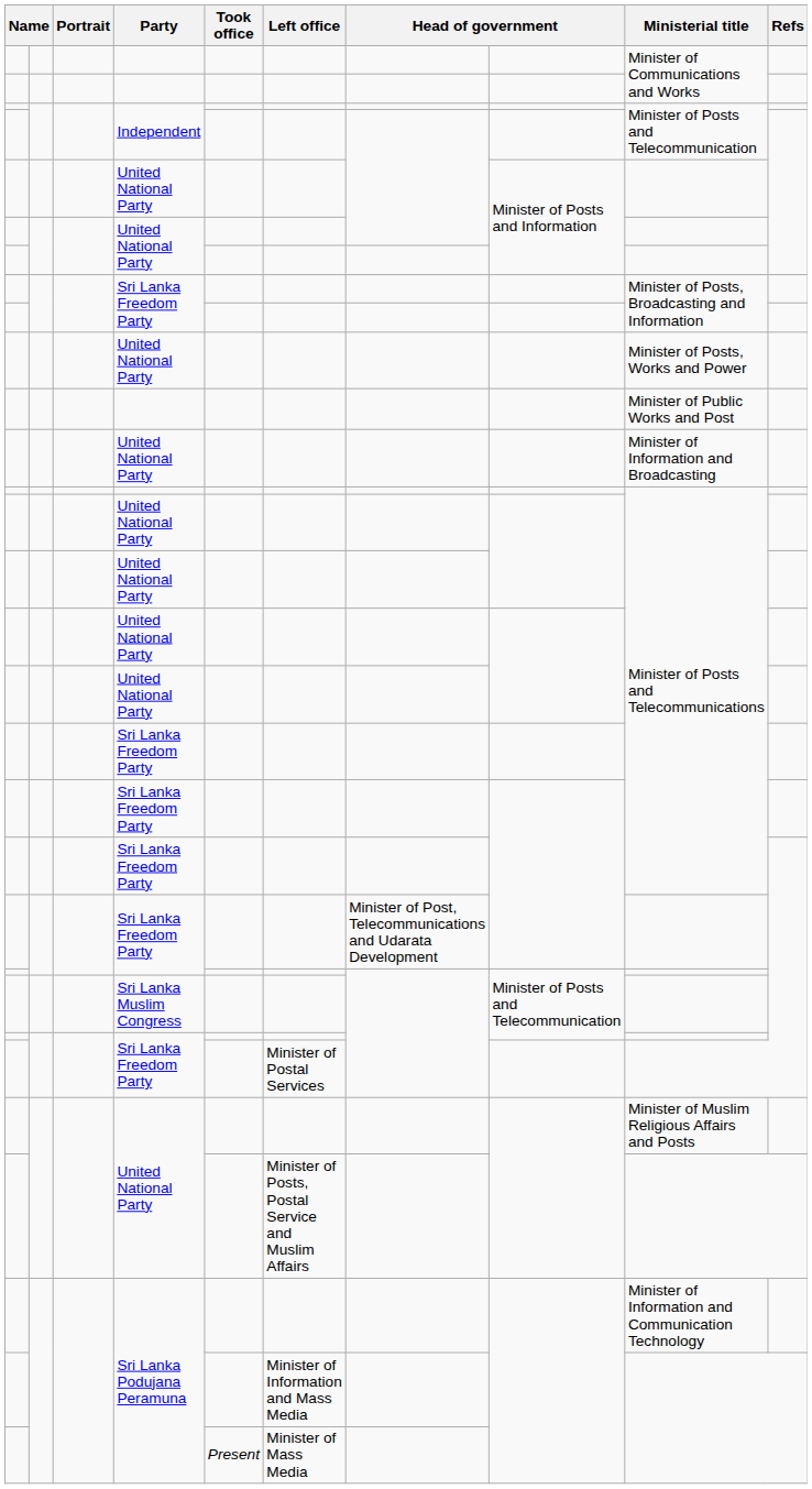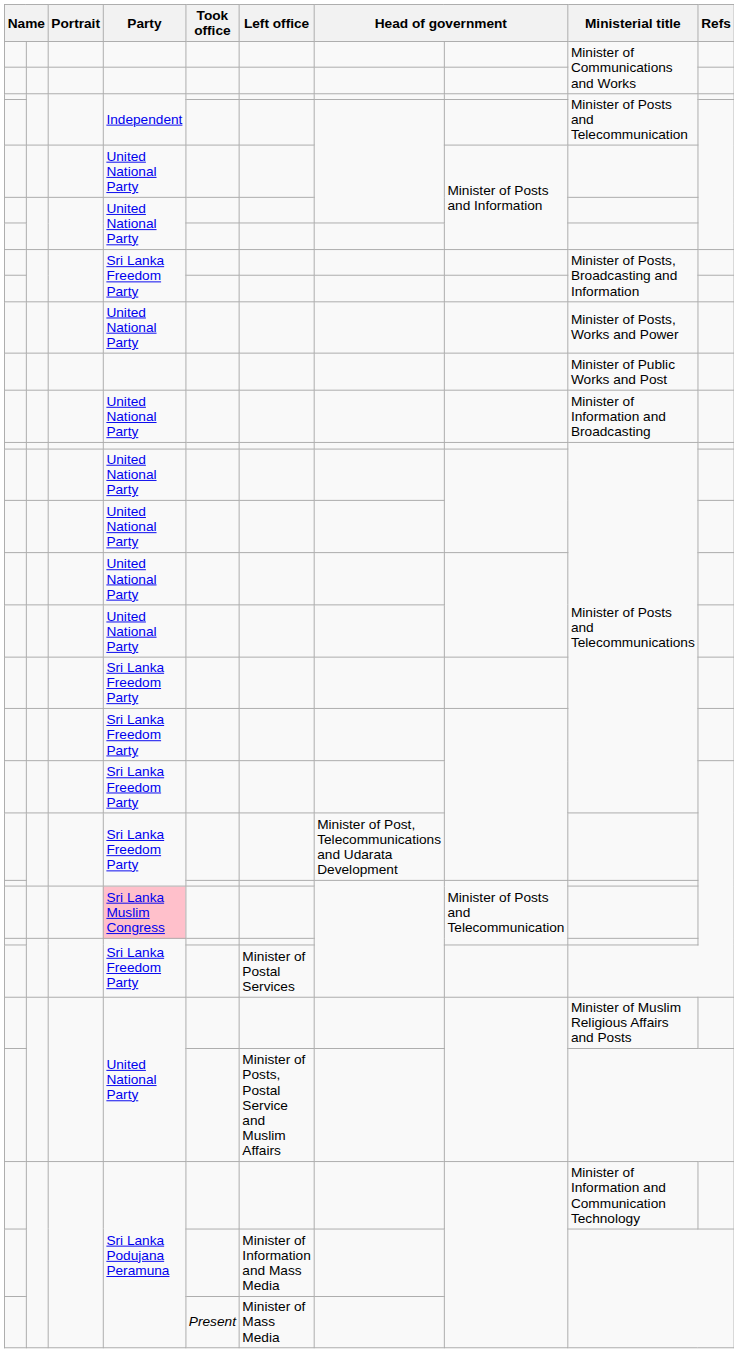Sri Lanka Muslim Congress | Party: no background -> pink background
